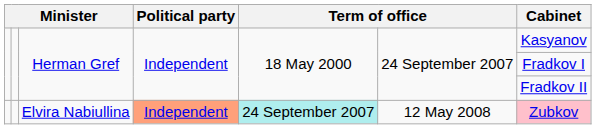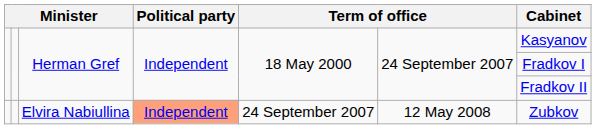Elvira Nabiullina | column 5: paleturquoise background -> no background
Elvira Nabiullina | column 7: pink background -> no background
